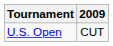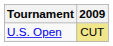U.S. Open | 2009: no background -> khaki background
